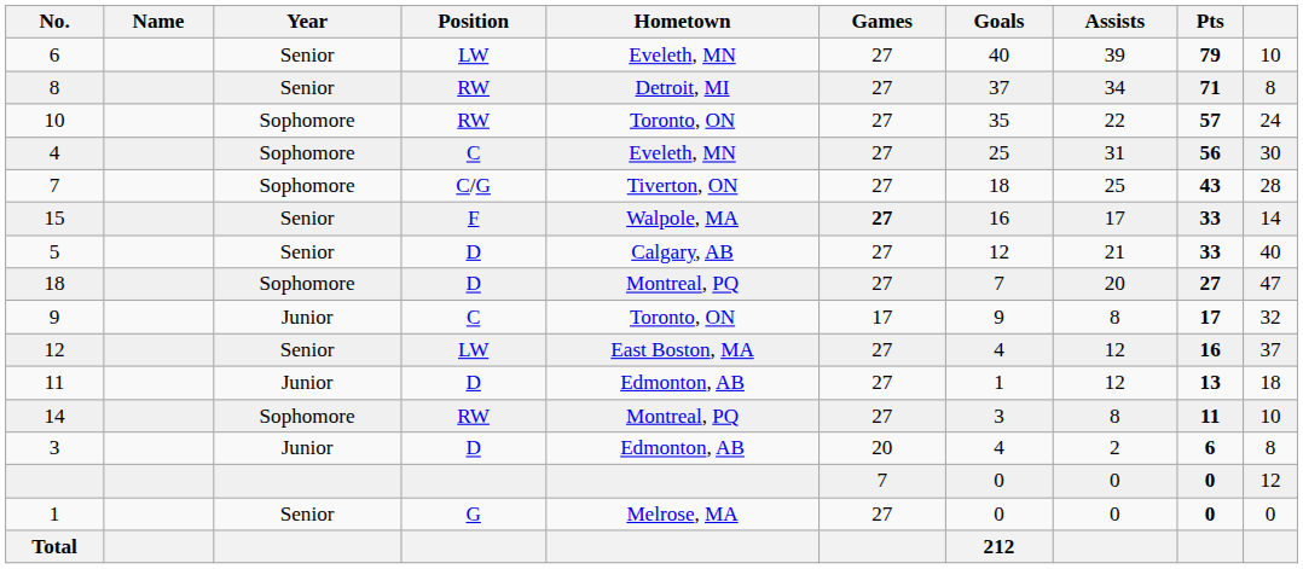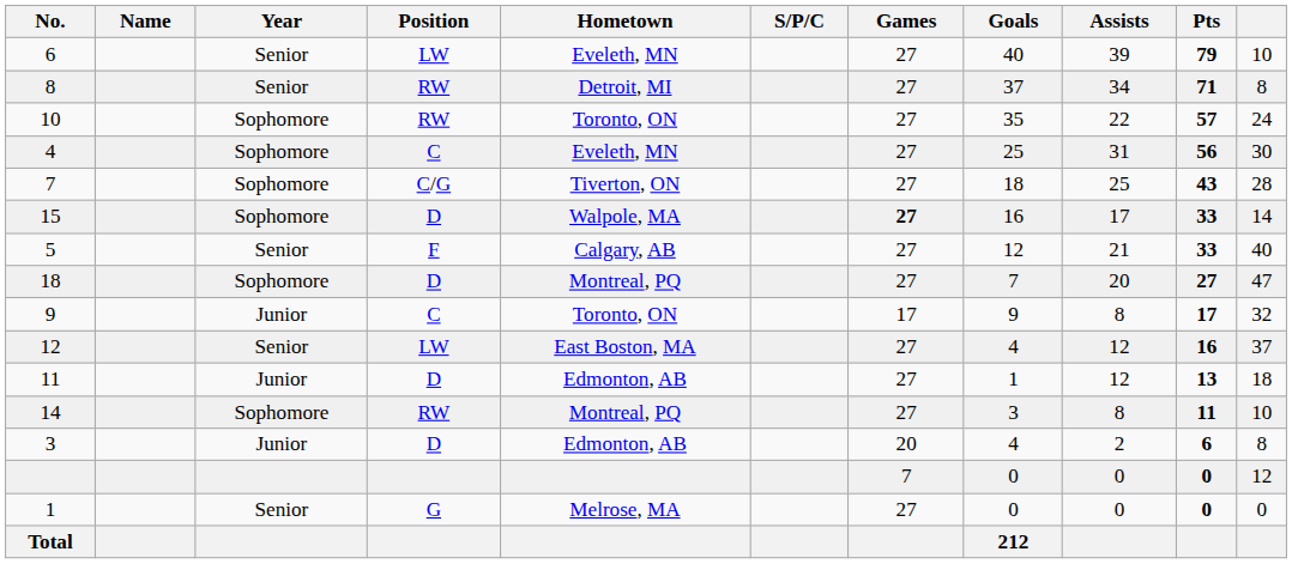+ column: S/P/C
15 | Year: Senior -> Sophomore
15 | Position: F -> D
5 | Position: D -> F
